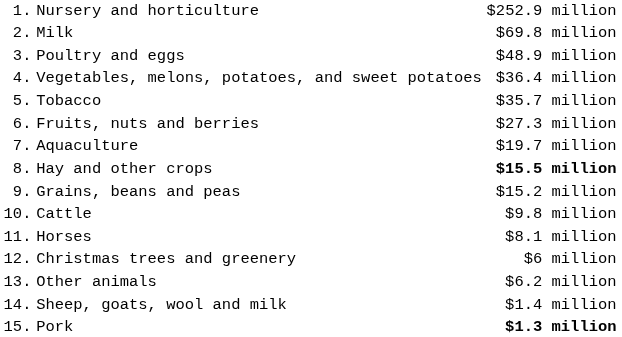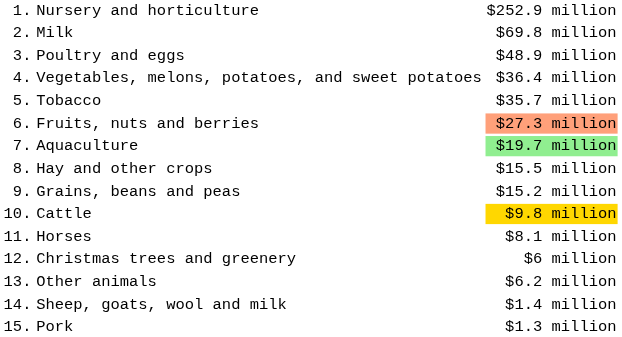Fruits, nuts and berries | column 3: no background -> lightsalmon background
Aquaculture | column 3: no background -> lightgreen background
Hay and other crops | column 3: bold -> normal
Cattle | column 3: no background -> gold background
Pork | column 3: bold -> normal
